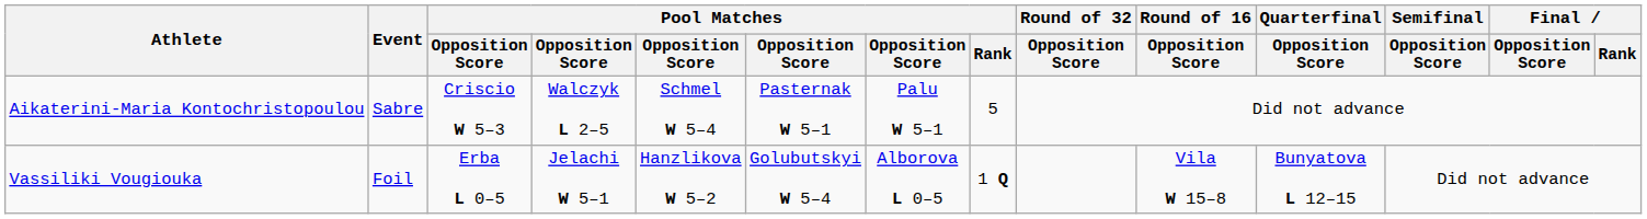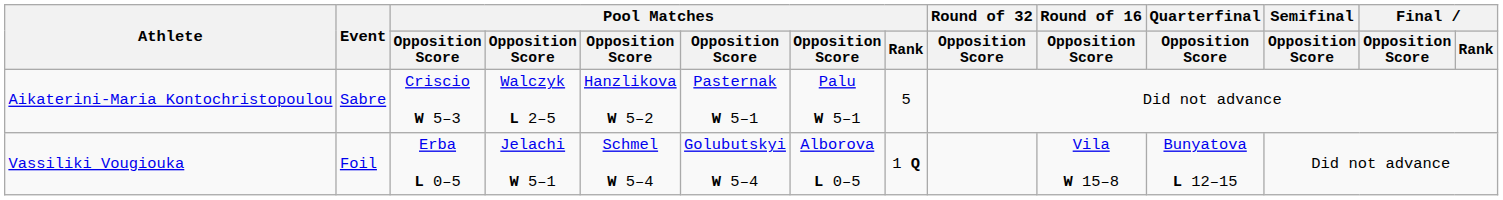Aikaterini-Maria Kontochristopoulou | column 5: Schmel W 5–4 -> Hanzlikova W 5–2
Vassiliki Vougiouka | column 5: Hanzlikova W 5–2 -> Schmel W 5–4
